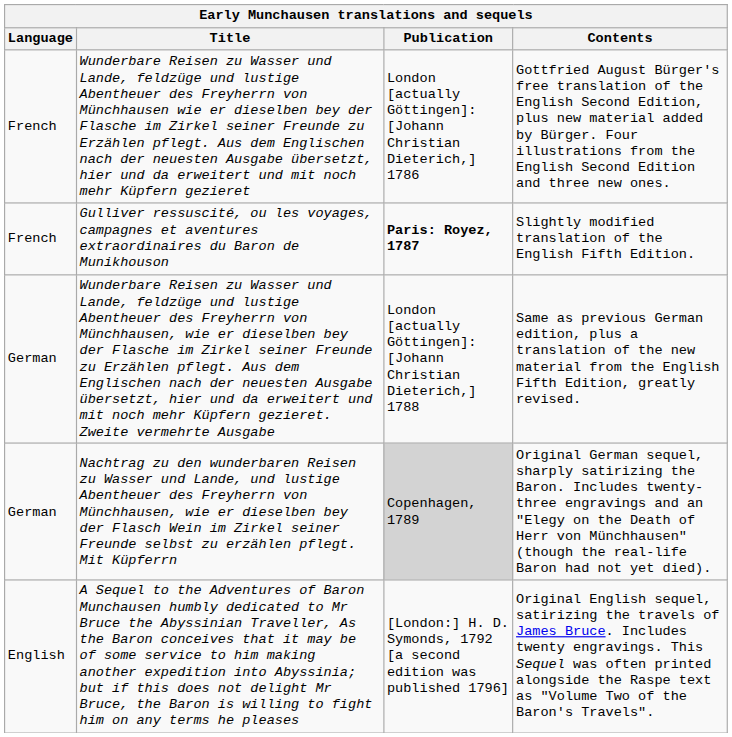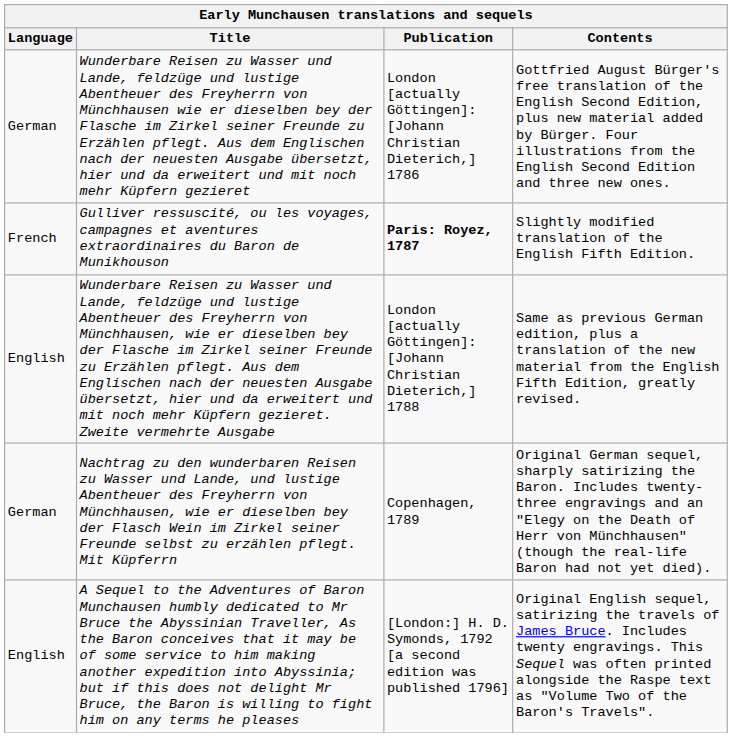row 3 | Language: French -> German
row 5 | Language: German -> English
row 6 | Publication: lightgrey background -> no background
